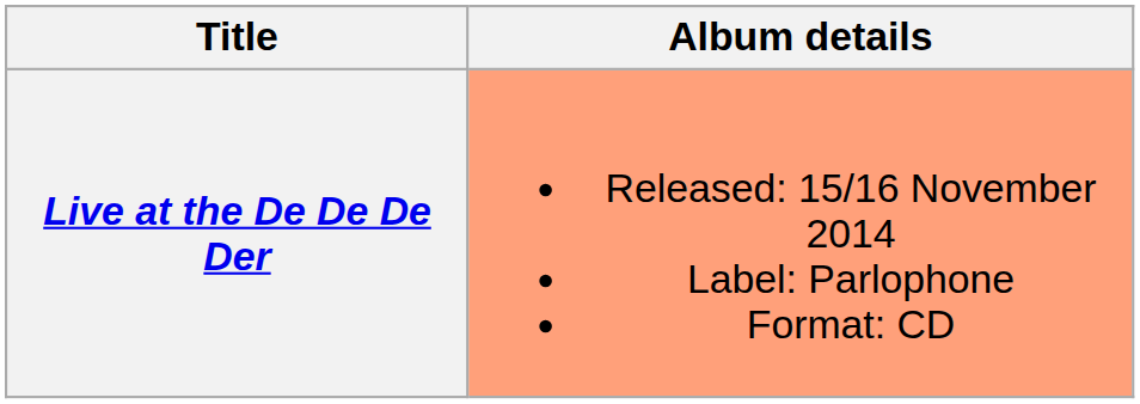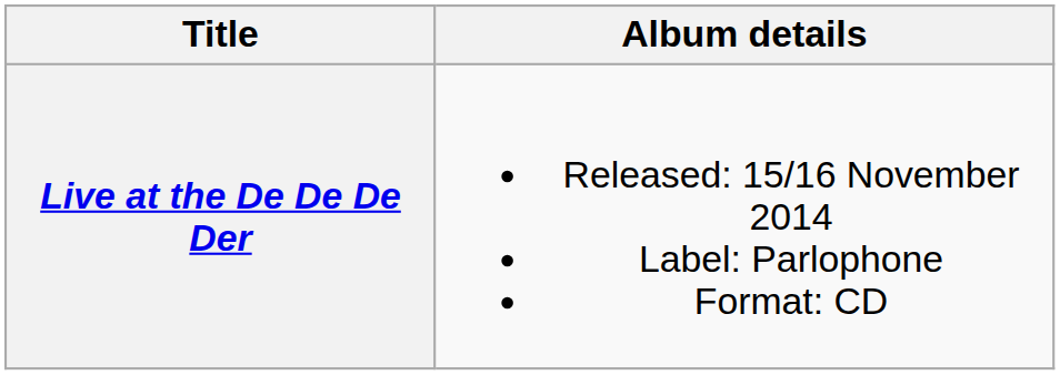Live at the De De De Der | Album details: lightsalmon background -> no background
